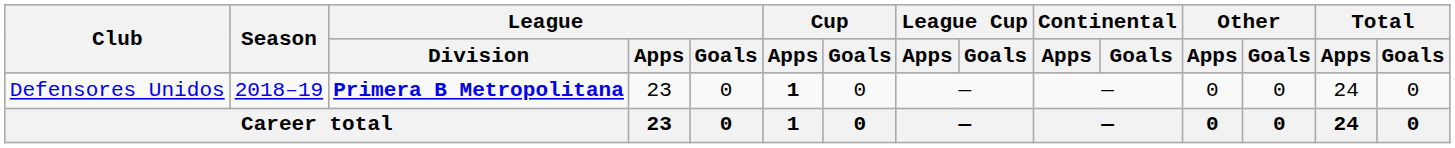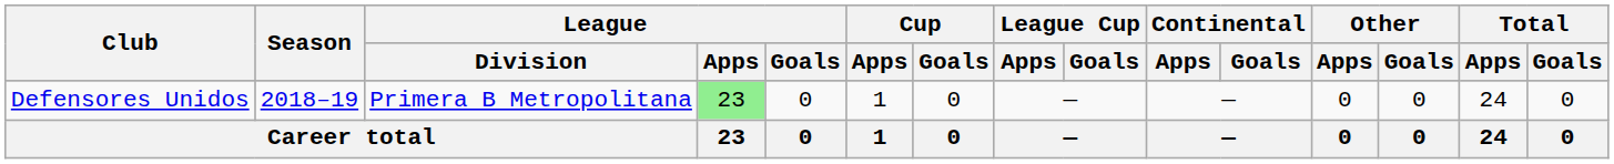Defensores Unidos | League / Division: bold -> normal
Defensores Unidos | League / Apps: no background -> lightgreen background
Defensores Unidos | Cup / Apps: bold -> normal
